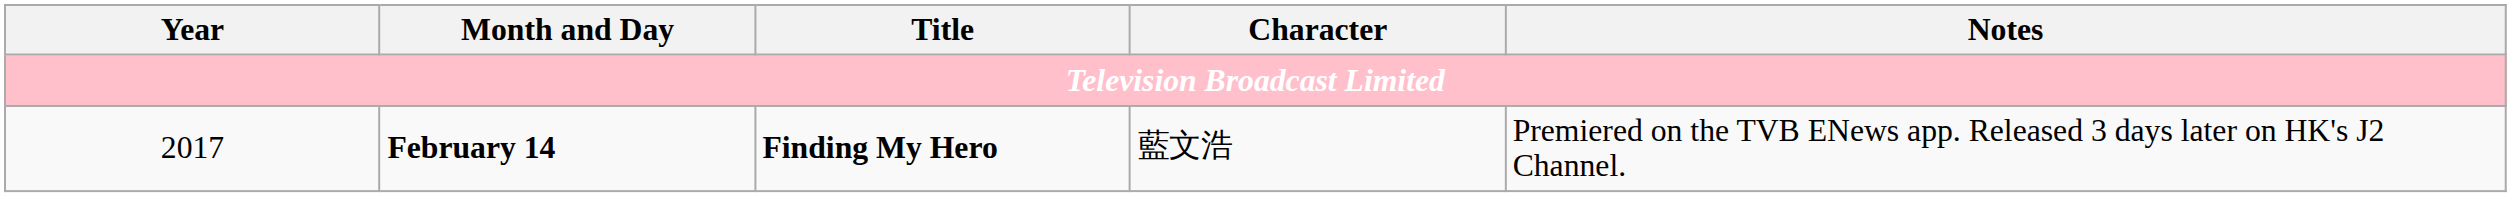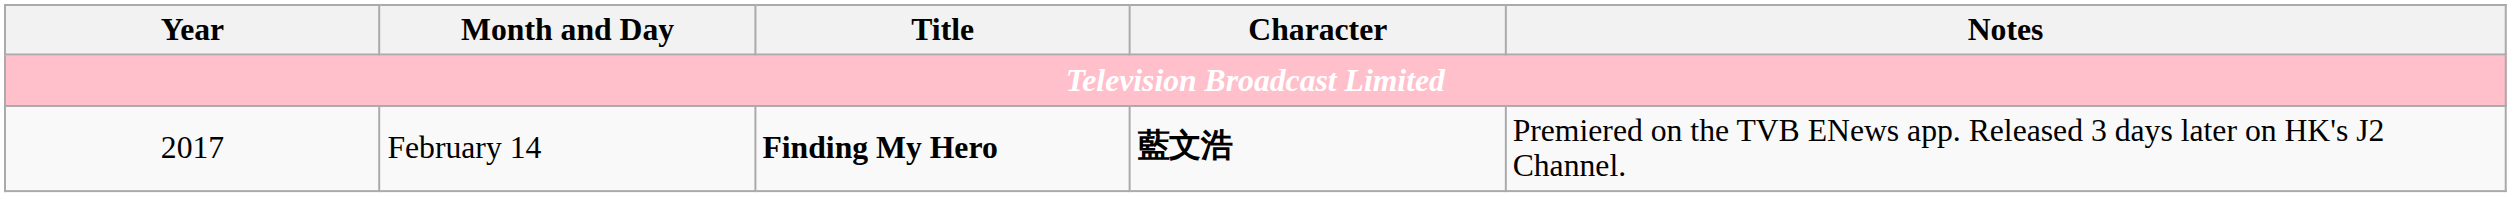2017 | Month and Day: bold -> normal
2017 | Character: normal -> bold
